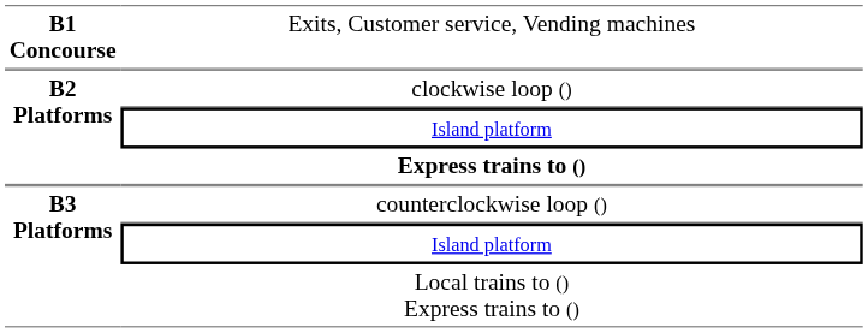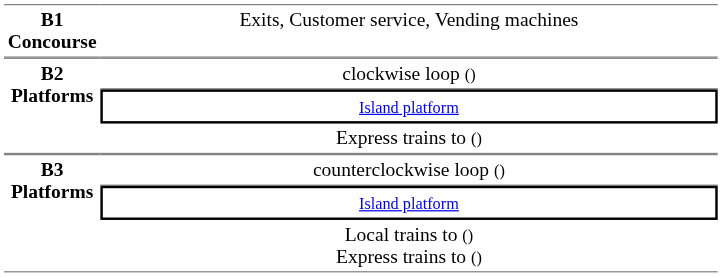Express trains to () | column 2: bold -> normal
